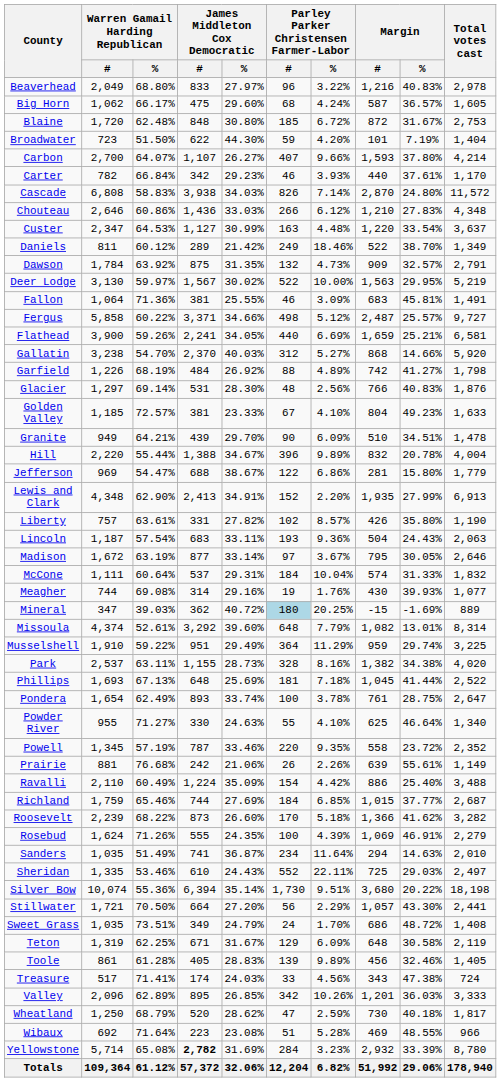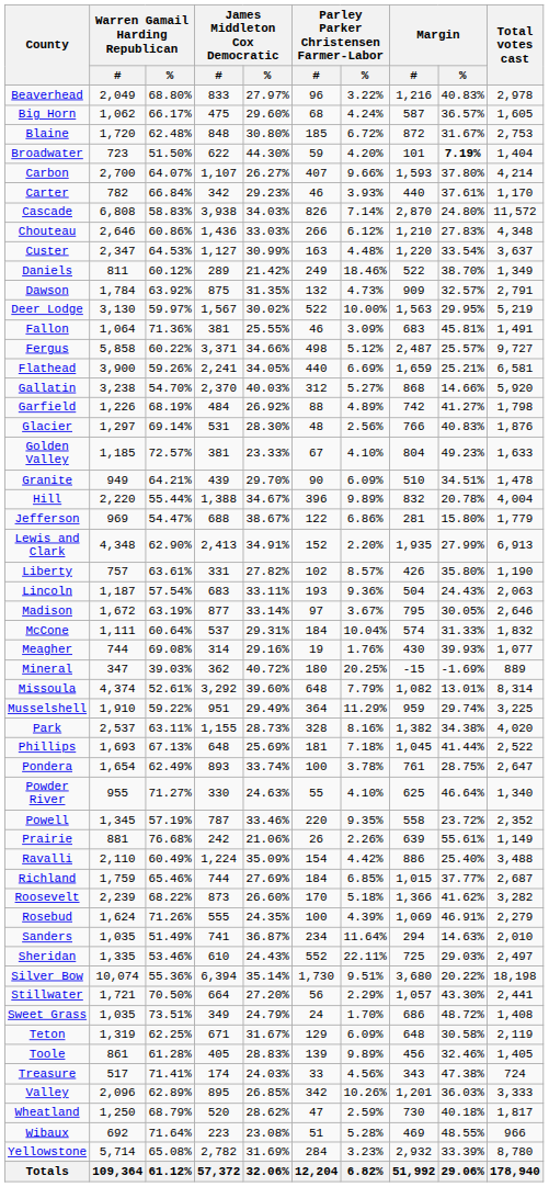Broadwater | Margin / %: normal -> bold
Mineral | Parley Parker Christensen Farmer-Labor / #: lightblue background -> no background
Yellowstone | James Middleton Cox Democratic / #: bold -> normal
